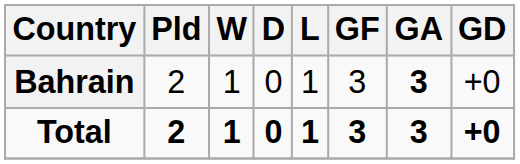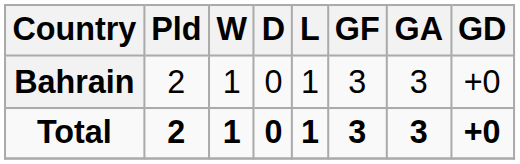Bahrain | GA: bold -> normal
